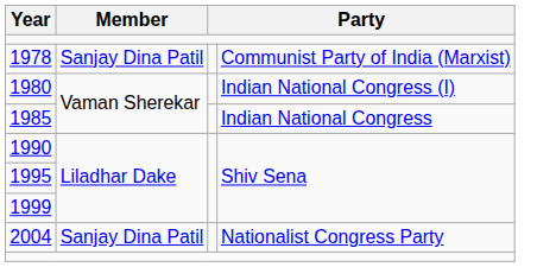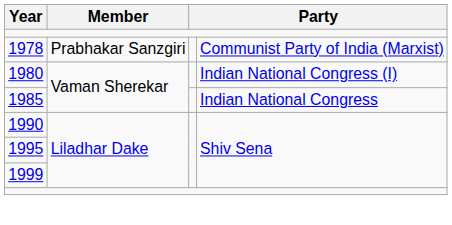1978 | Member: Sanjay Dina Patil -> Prabhakar Sanzgiri
- row: 2004 | Sanjay Dina Patil | Nationalist Congress Party
